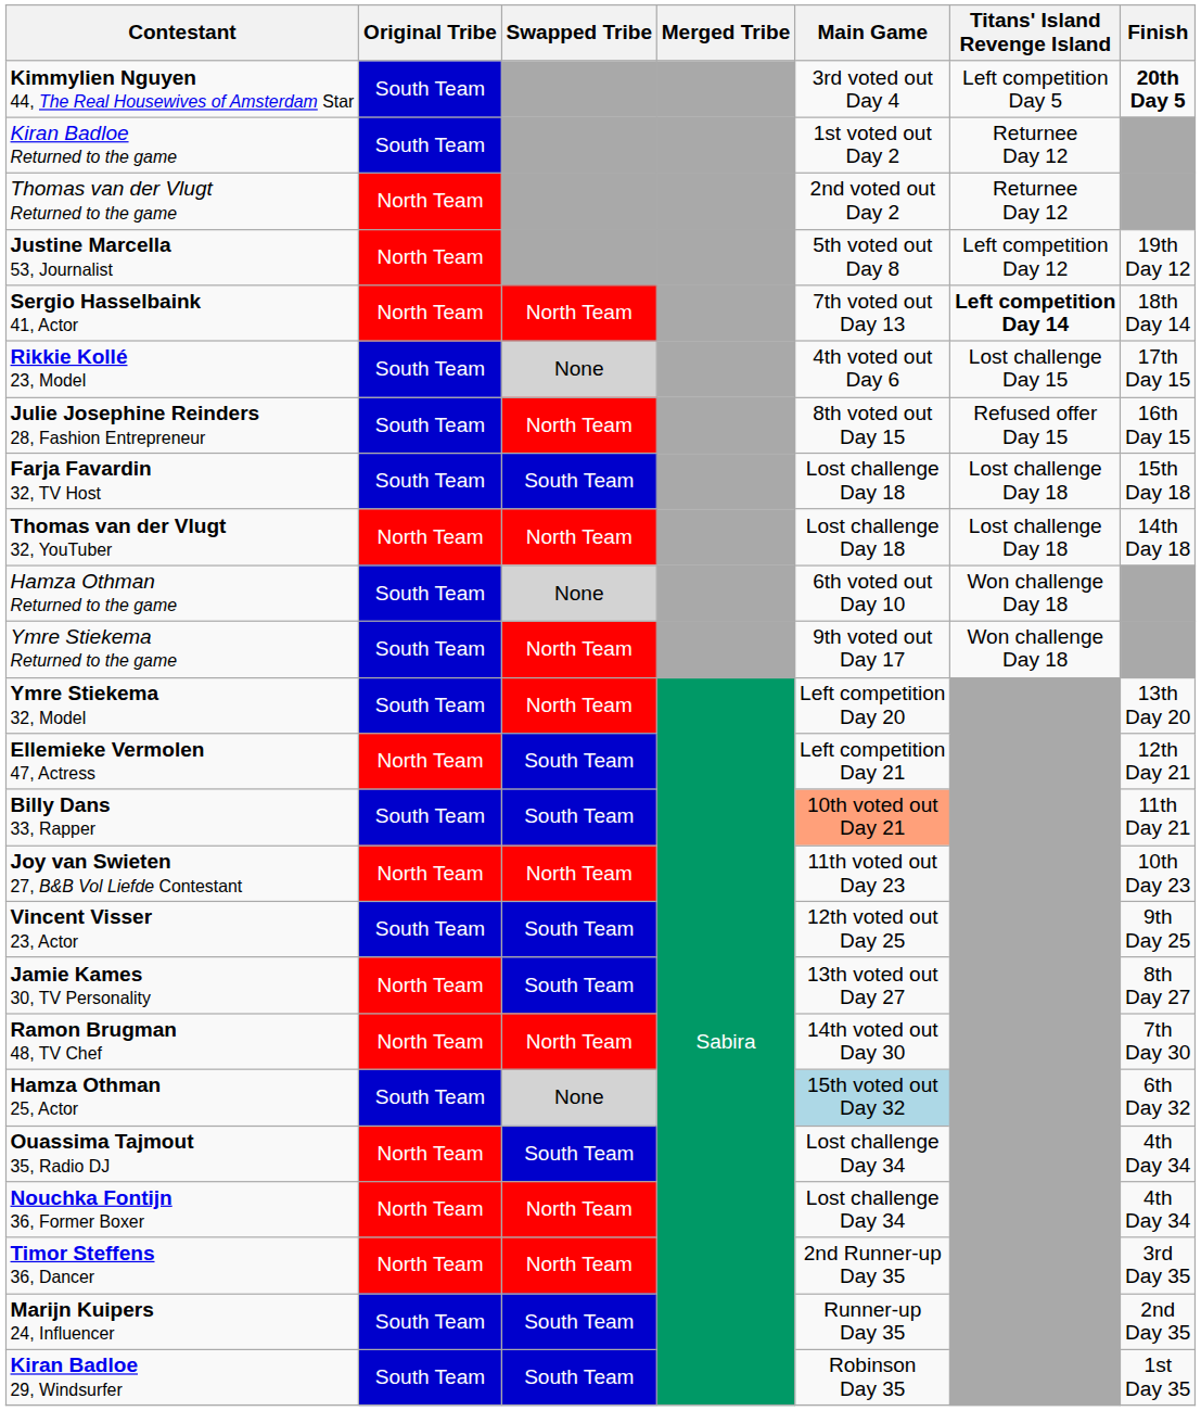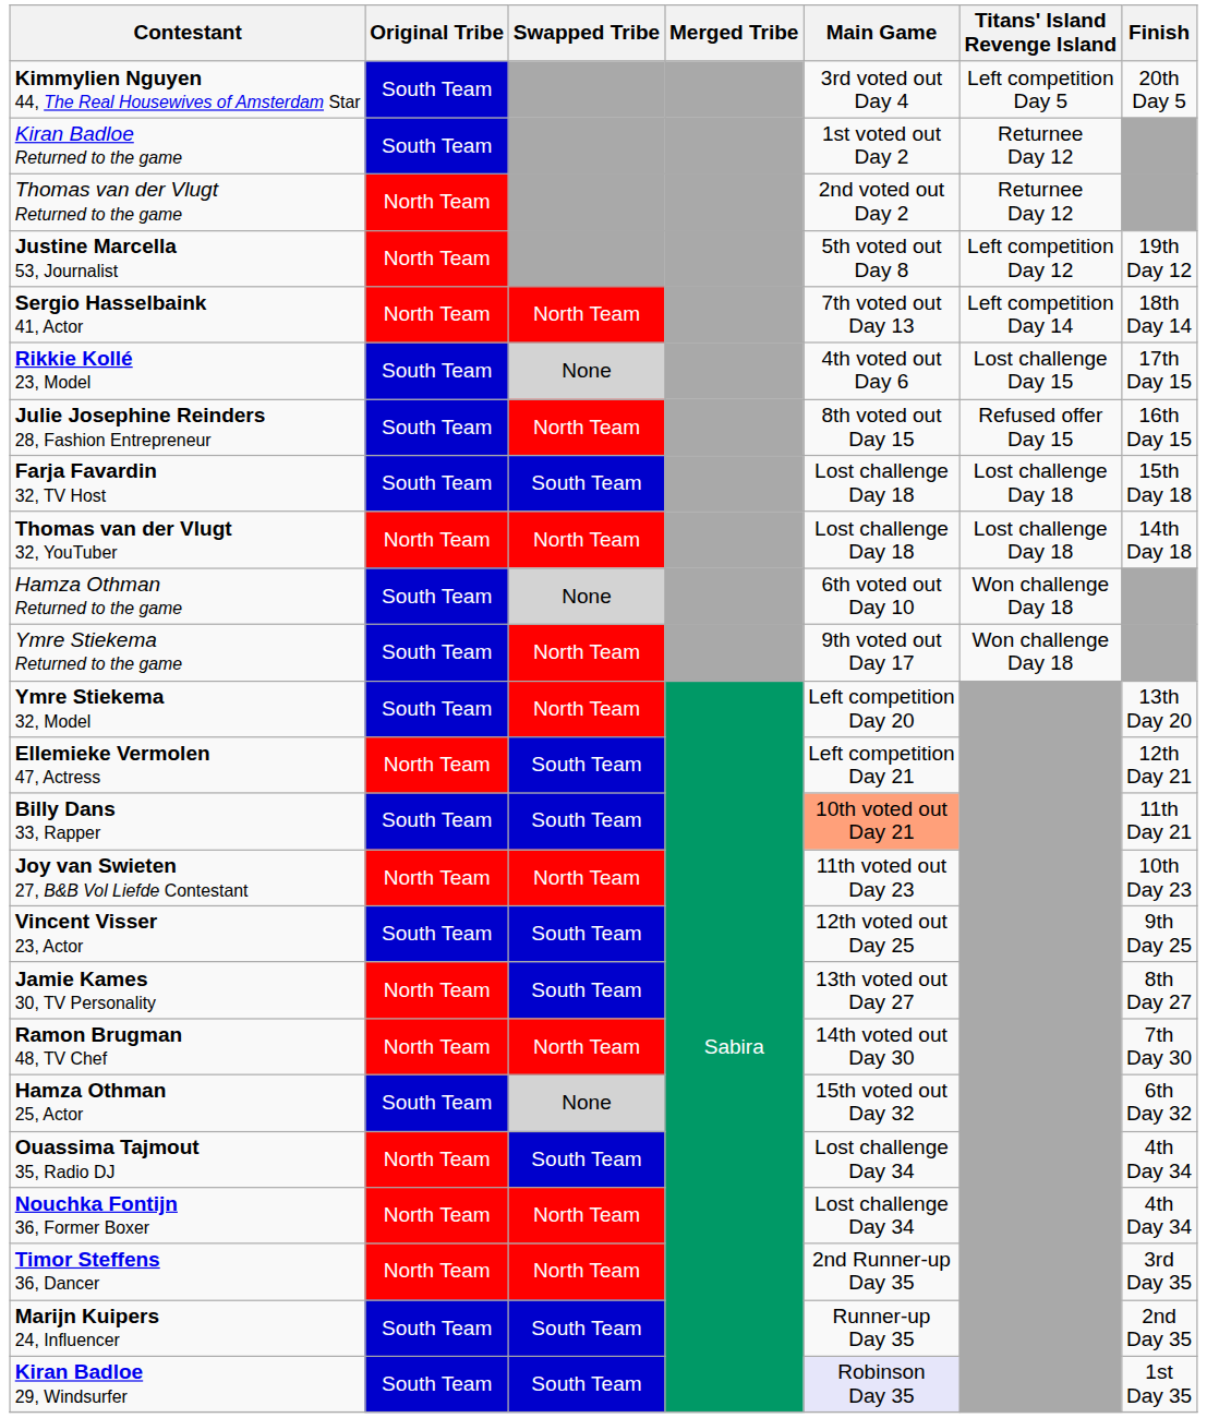Kimmylien Nguyen 44, The Real Housewives of Amsterdam Star | Finish: bold -> normal
Sergio Hasselbaink 41, Actor | Titans' Island Revenge Island: bold -> normal
Hamza Othman 25, Actor | Main Game: lightblue background -> no background
Kiran Badloe 29, Windsurfer | Main Game: no background -> lavender background
